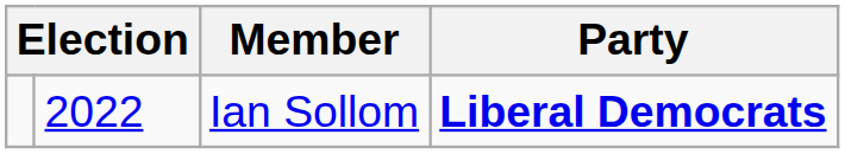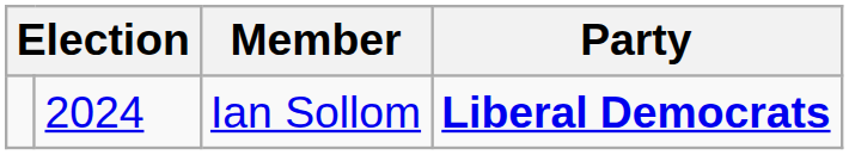Ian Sollom | column 2: 2022 -> 2024
